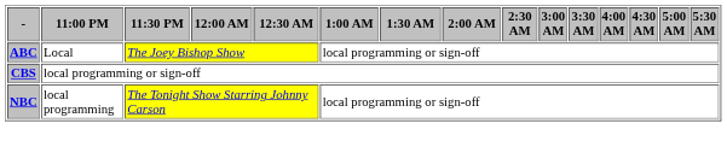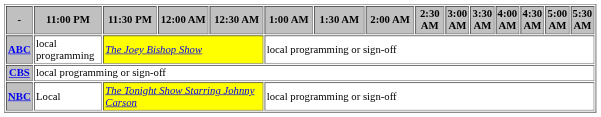ABC | 11:00 PM: Local -> local programming
NBC | 11:00 PM: local programming -> Local
